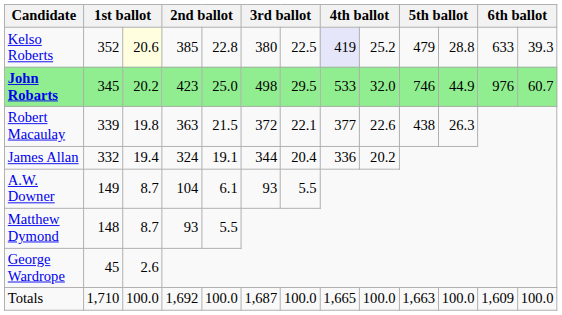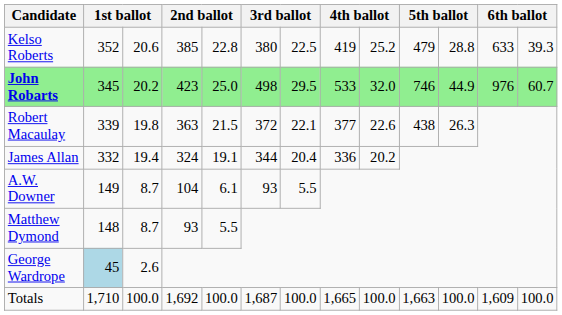Kelso Roberts | column 3: lightyellow background -> no background
Kelso Roberts | column 8: lavender background -> no background
George Wardrope | column 2: no background -> lightblue background
